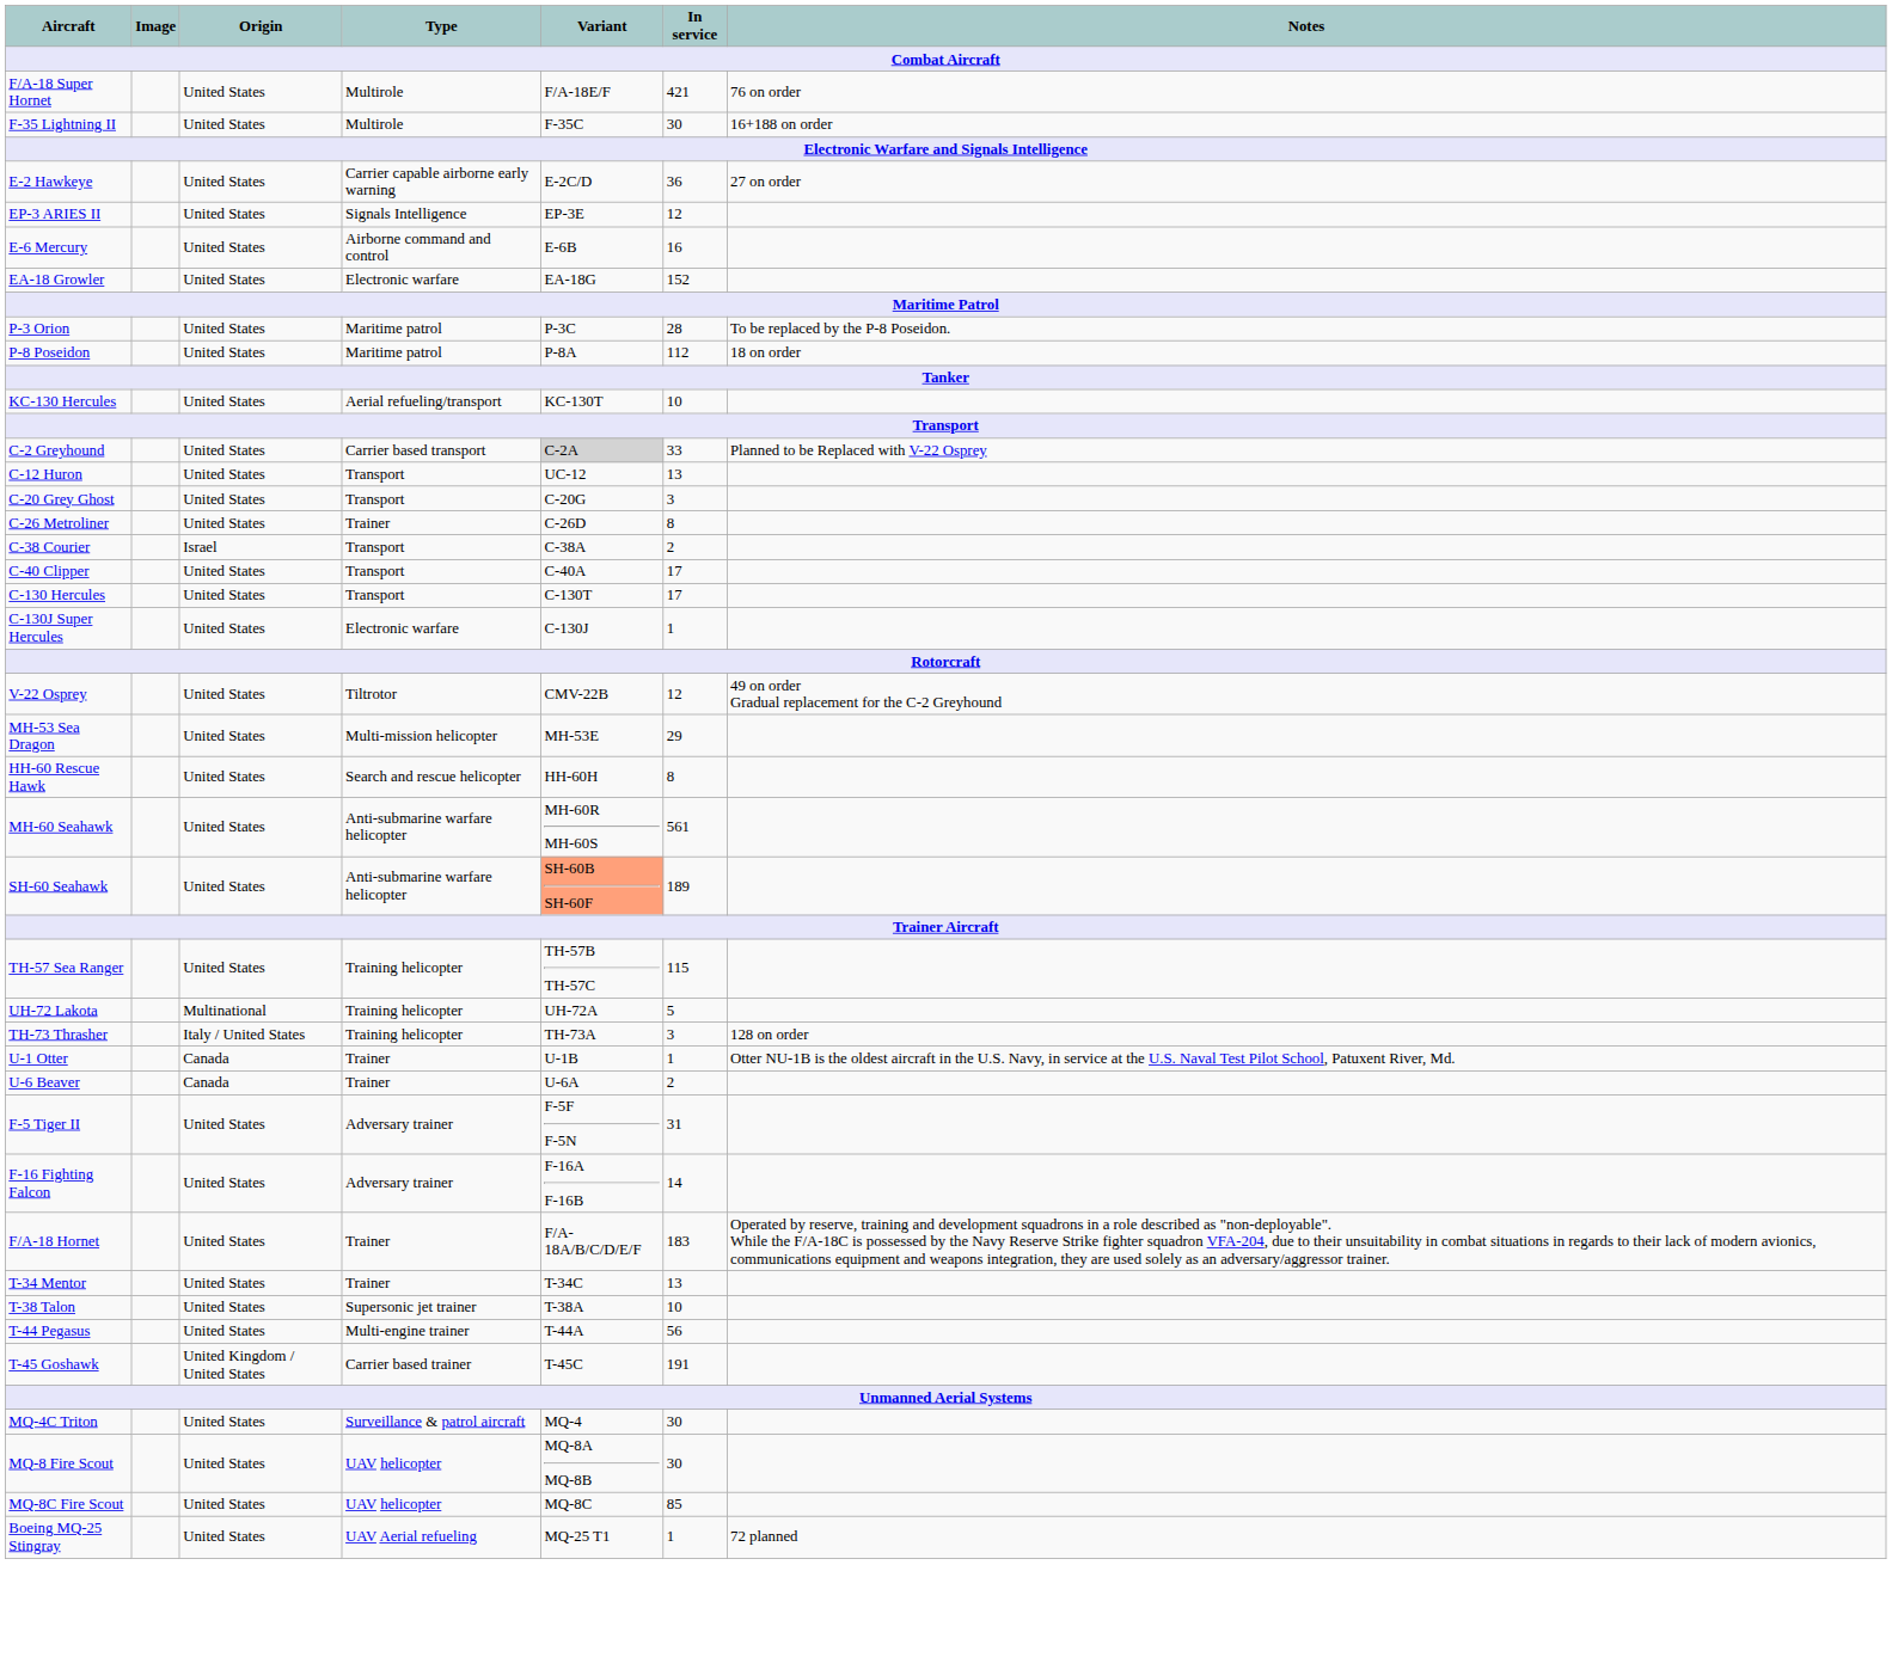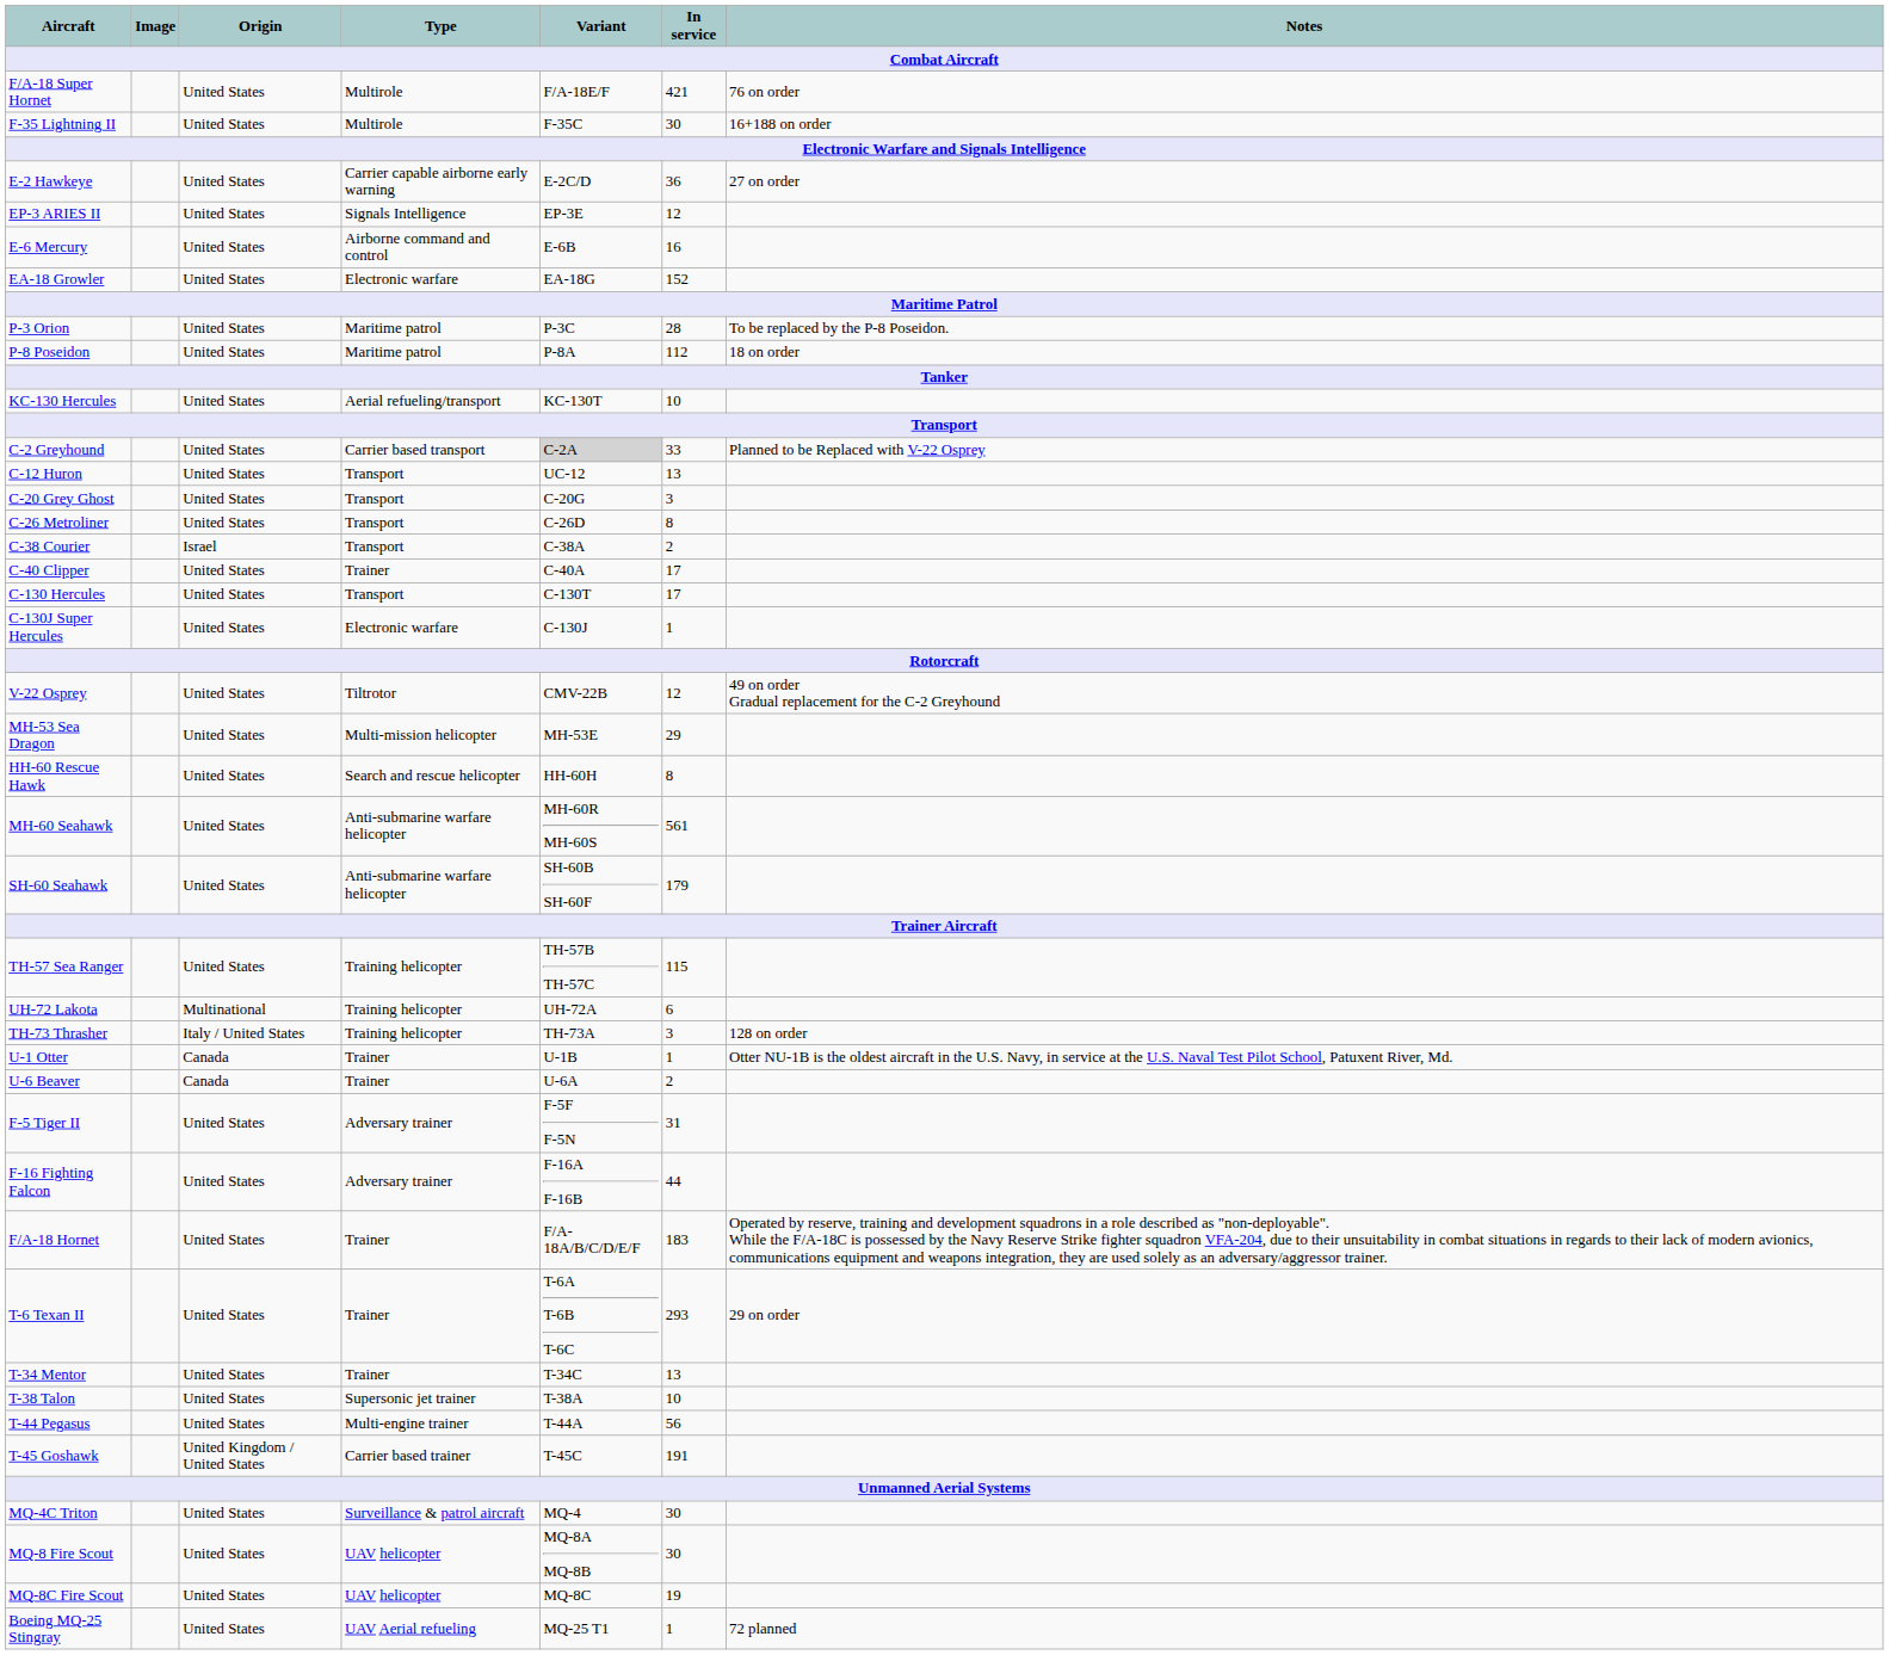C-26 Metroliner | Type: Trainer -> Transport
C-40 Clipper | Type: Transport -> Trainer
SH-60 Seahawk | Variant: lightsalmon background -> no background
SH-60 Seahawk | In service: 189 -> 179
UH-72 Lakota | In service: 5 -> 6
F-16 Fighting Falcon | In service: 14 -> 44
+ row: T-6 Texan II | United States | Trainer | T-6A T-6B T-6C | 293 | 29 on order
MQ-8C Fire Scout | In service: 85 -> 19
